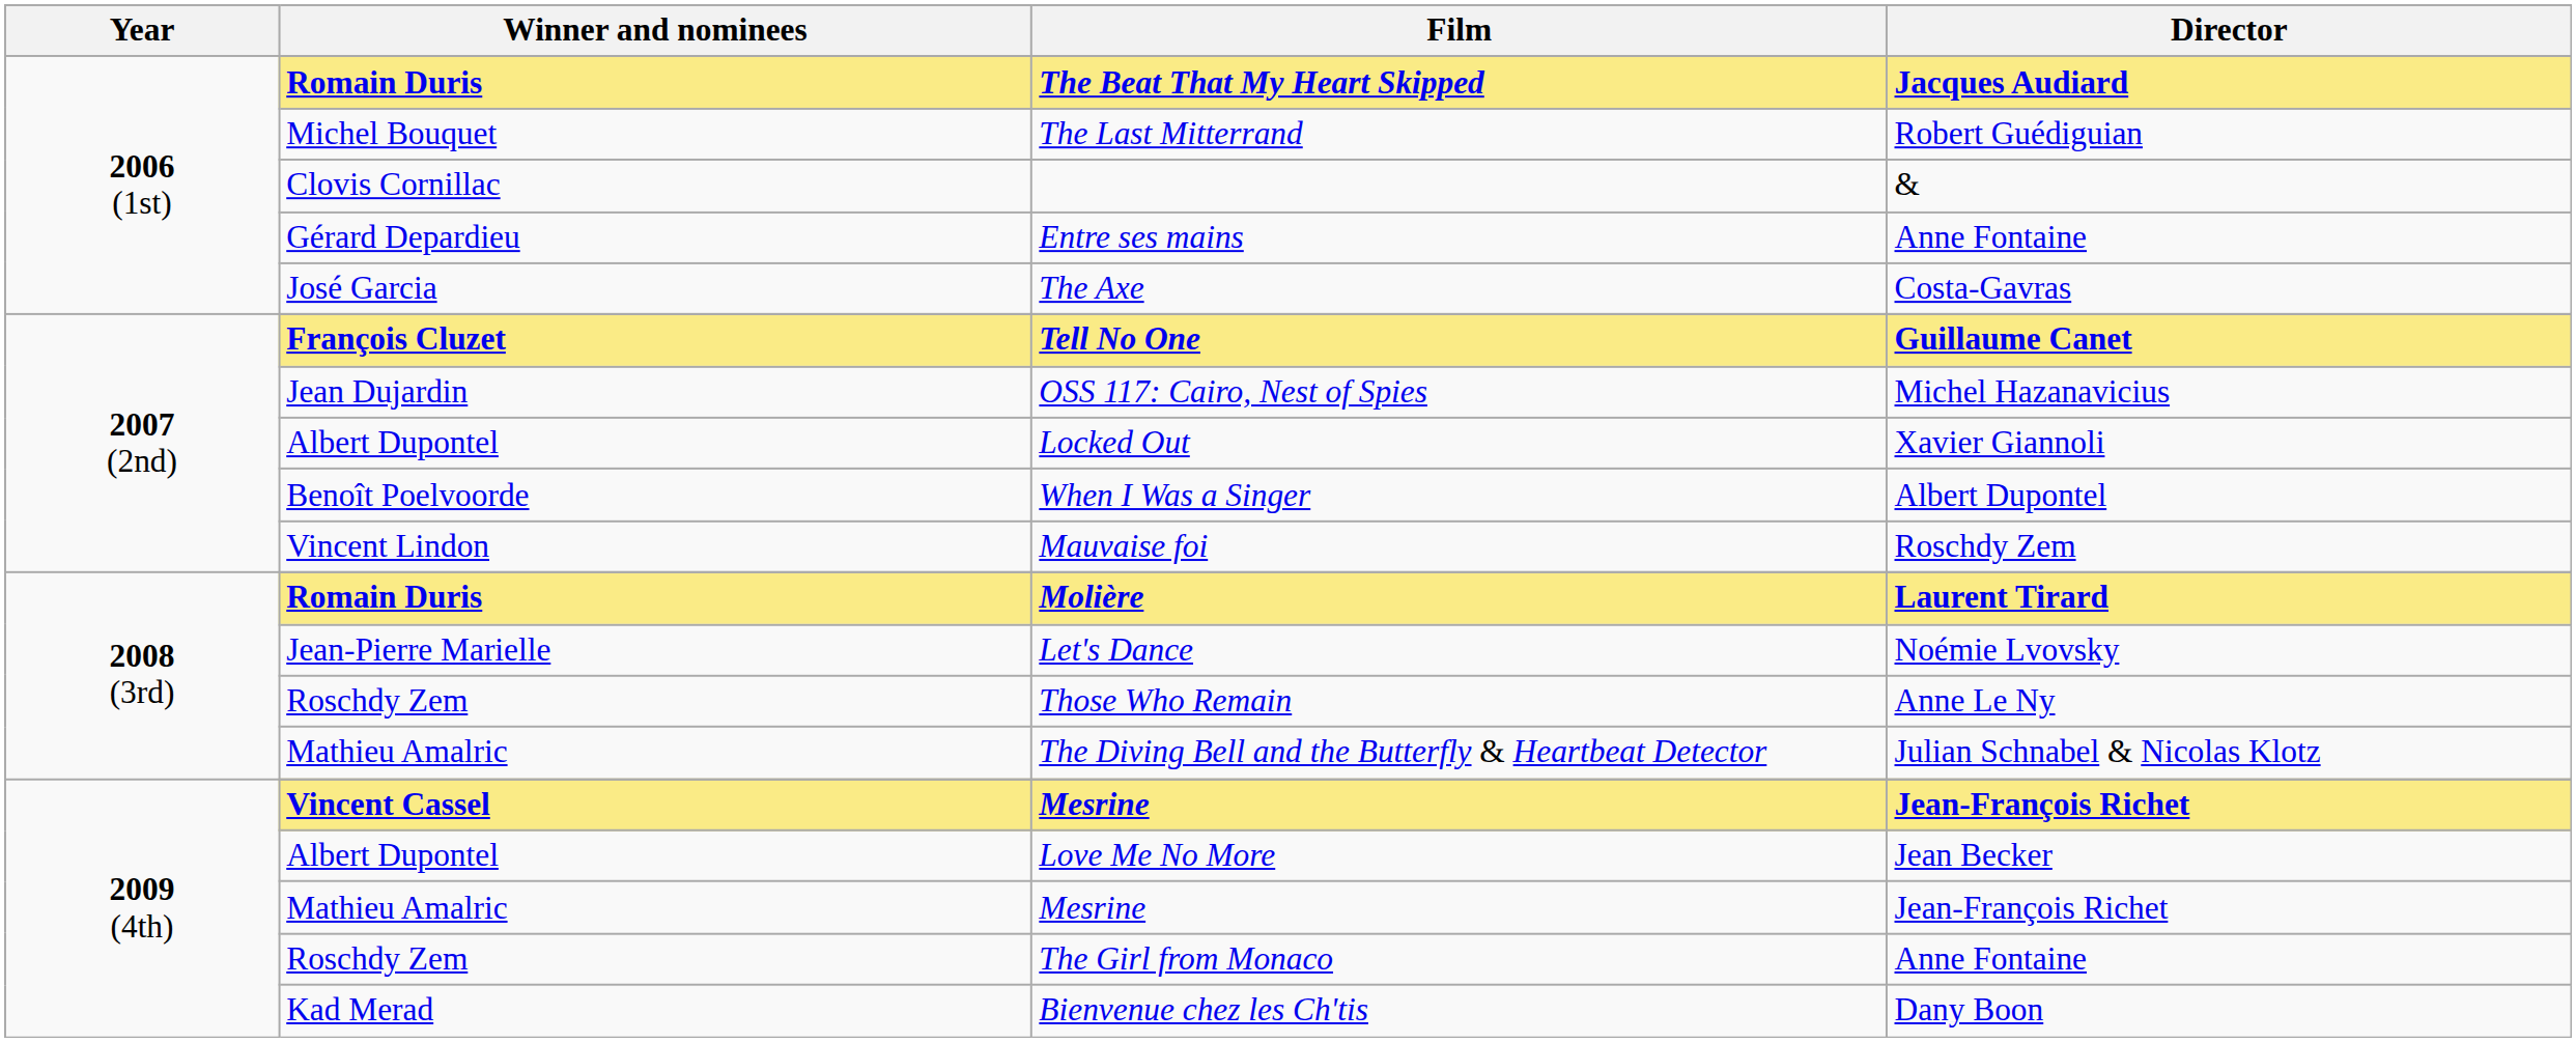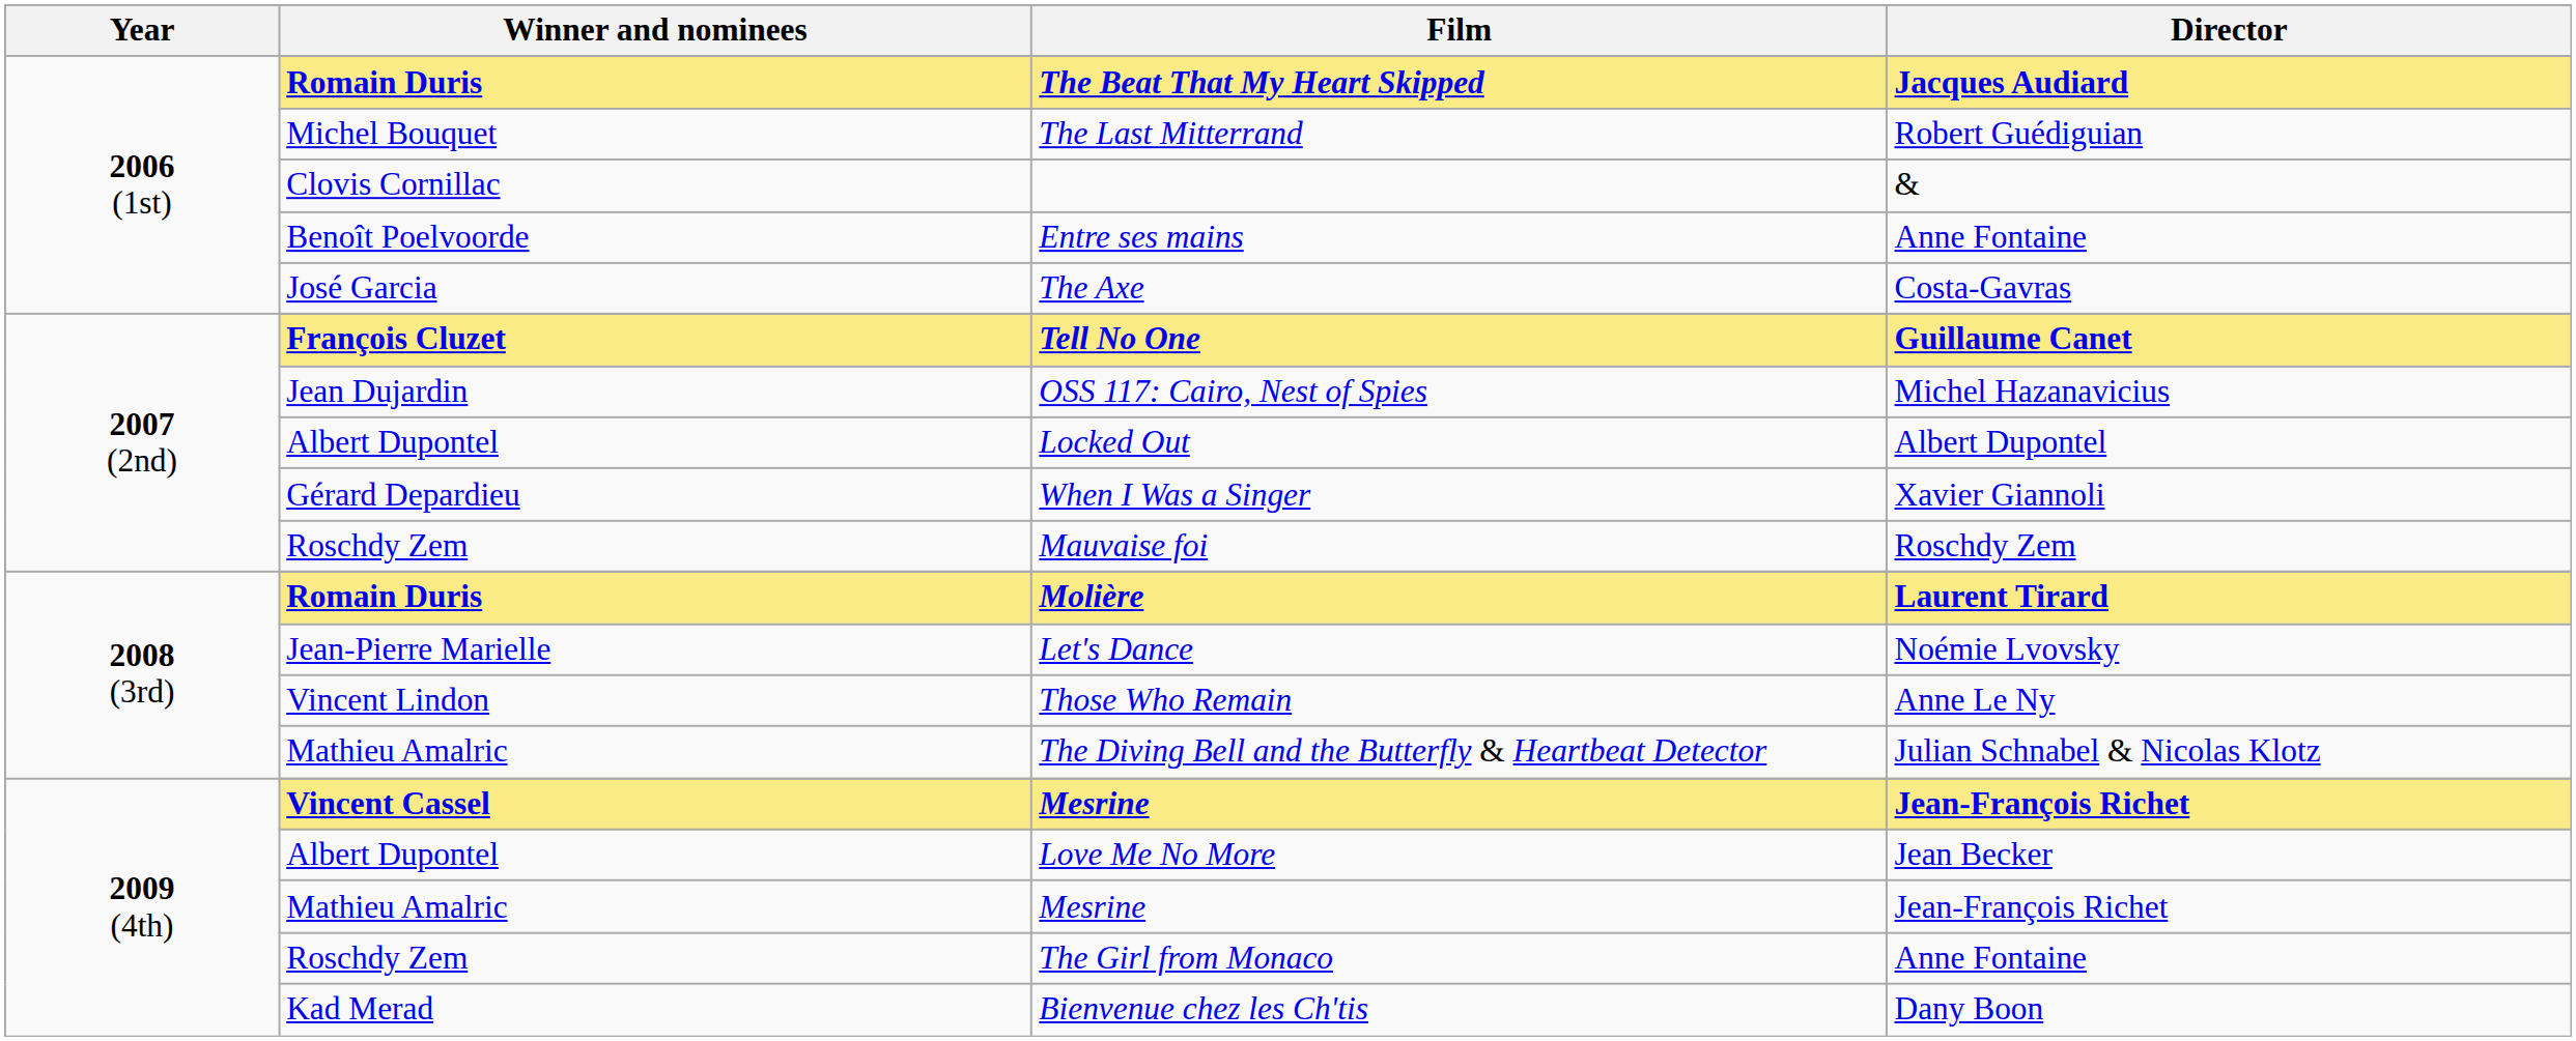Entre ses mains | Winner and nominees: Gérard Depardieu -> Benoît Poelvoorde
Locked Out | Director: Xavier Giannoli -> Albert Dupontel
When I Was a Singer | Winner and nominees: Benoît Poelvoorde -> Gérard Depardieu
When I Was a Singer | Director: Albert Dupontel -> Xavier Giannoli
Mauvaise foi | Winner and nominees: Vincent Lindon -> Roschdy Zem
Those Who Remain | Winner and nominees: Roschdy Zem -> Vincent Lindon
